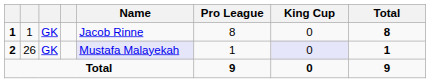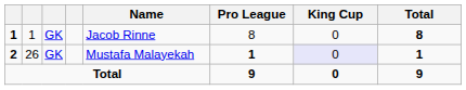2 | Name: lavender background -> no background
2 | Pro League: normal -> bold
